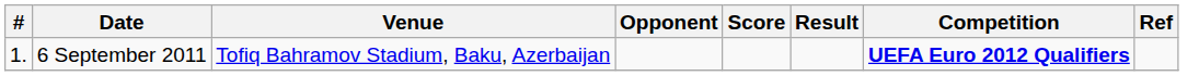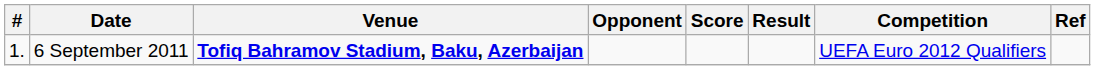6 September 2011 | Venue: normal -> bold
6 September 2011 | Competition: bold -> normal
